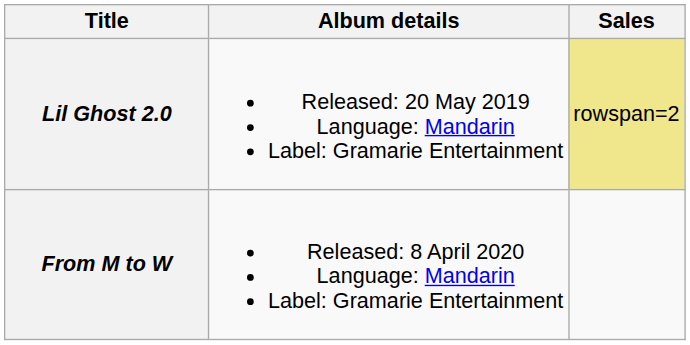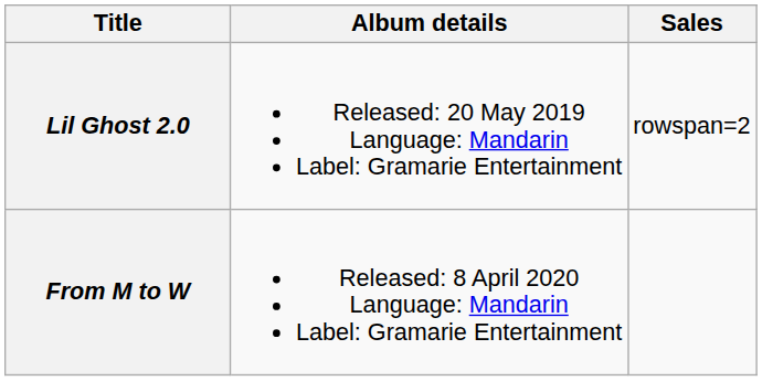Lil Ghost 2.0 | Sales: khaki background -> no background
